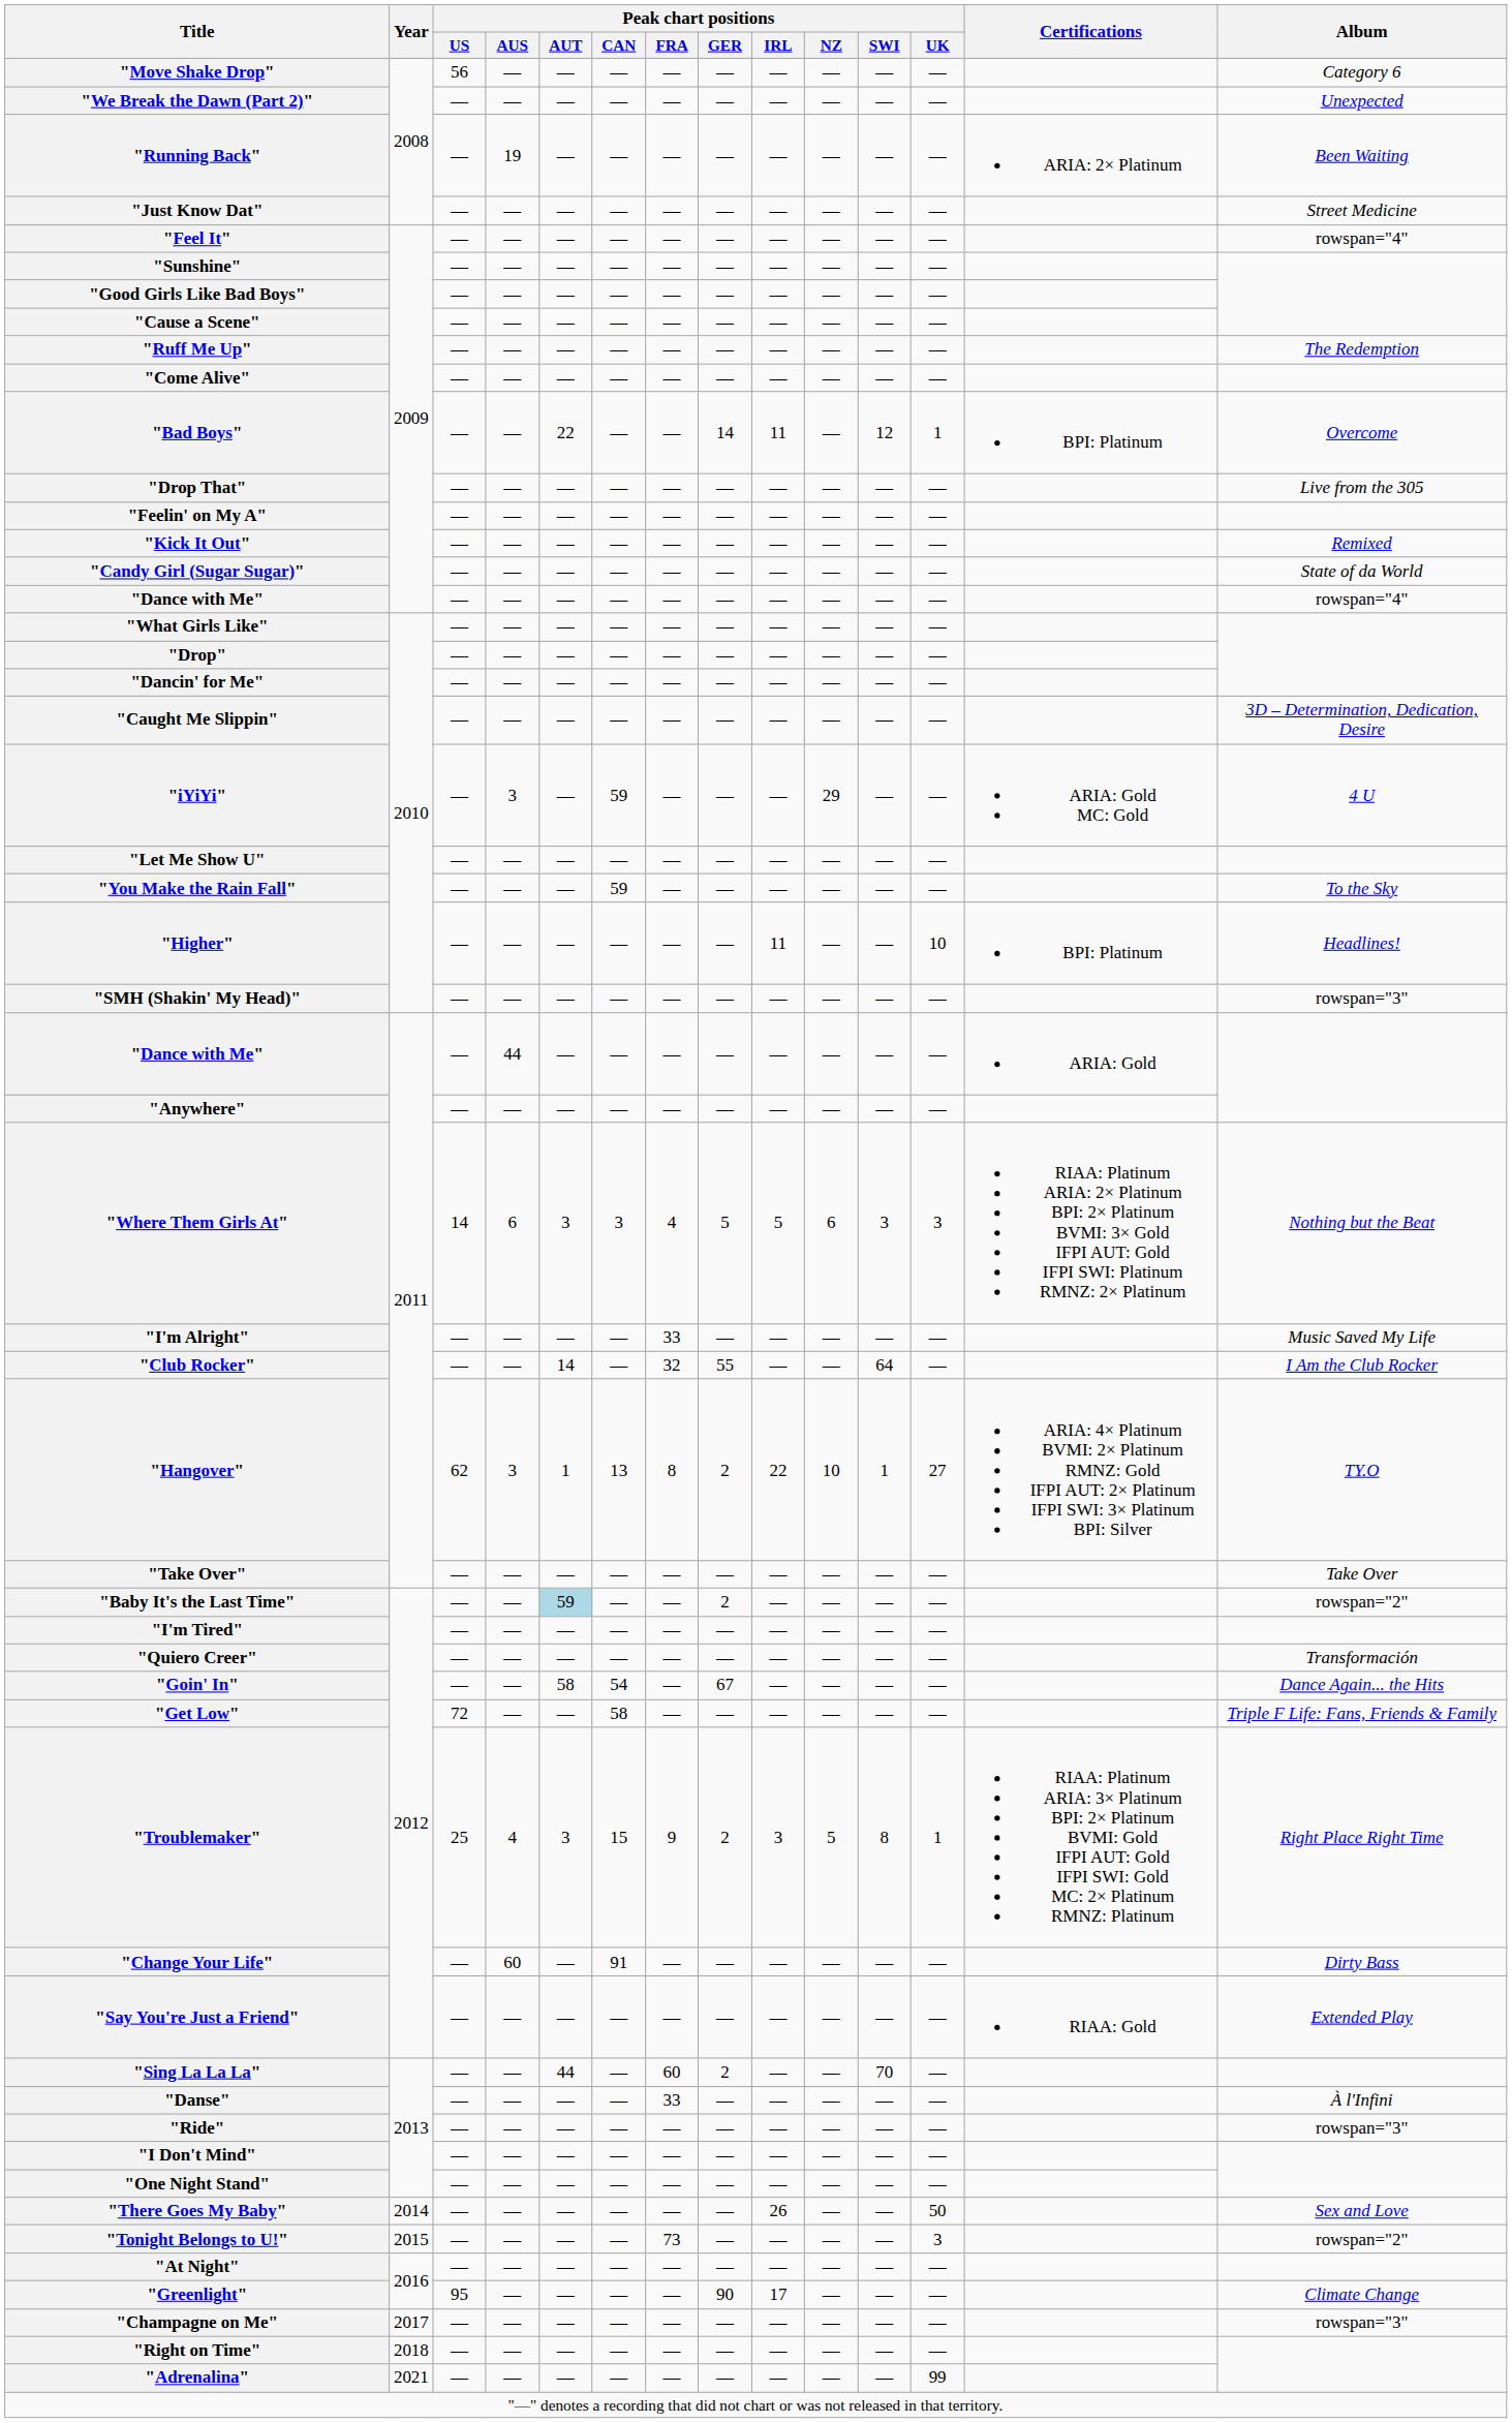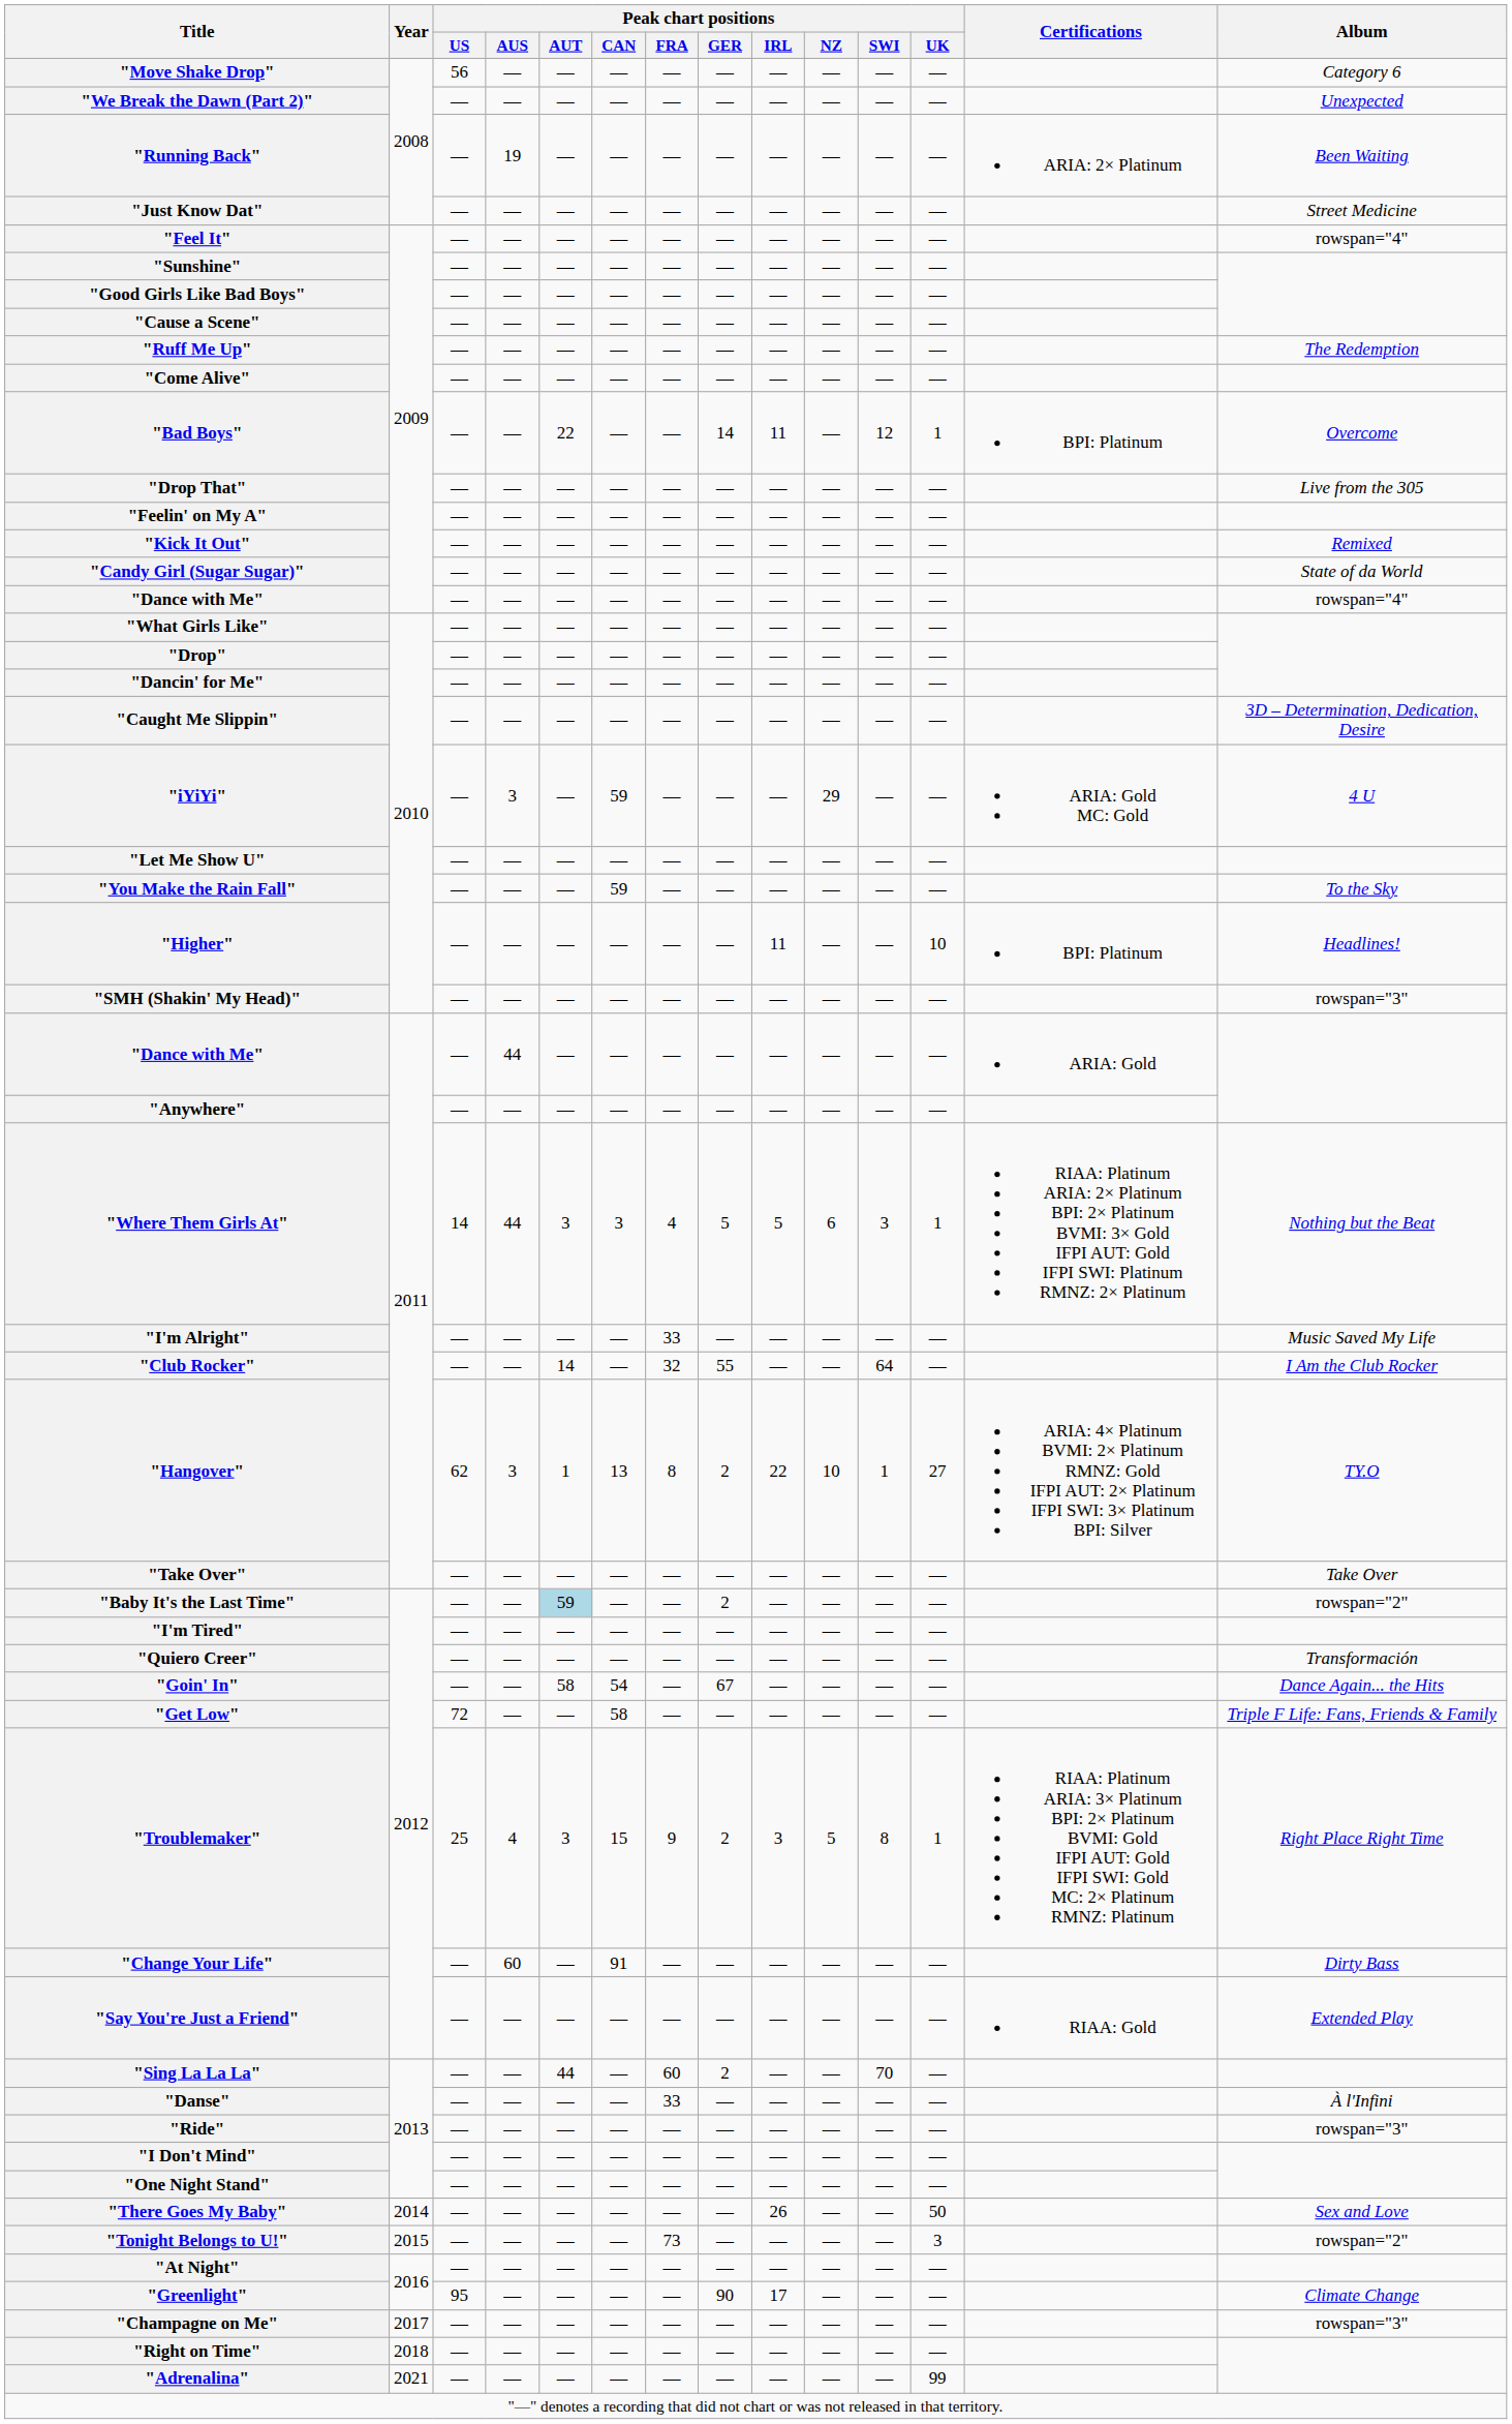"Where Them Girls At" | Peak chart positions / AUS: 6 -> 44
"Where Them Girls At" | Peak chart positions / UK: 3 -> 1
